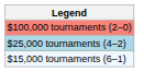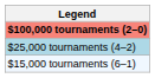row 2 | column 1: normal -> bold
